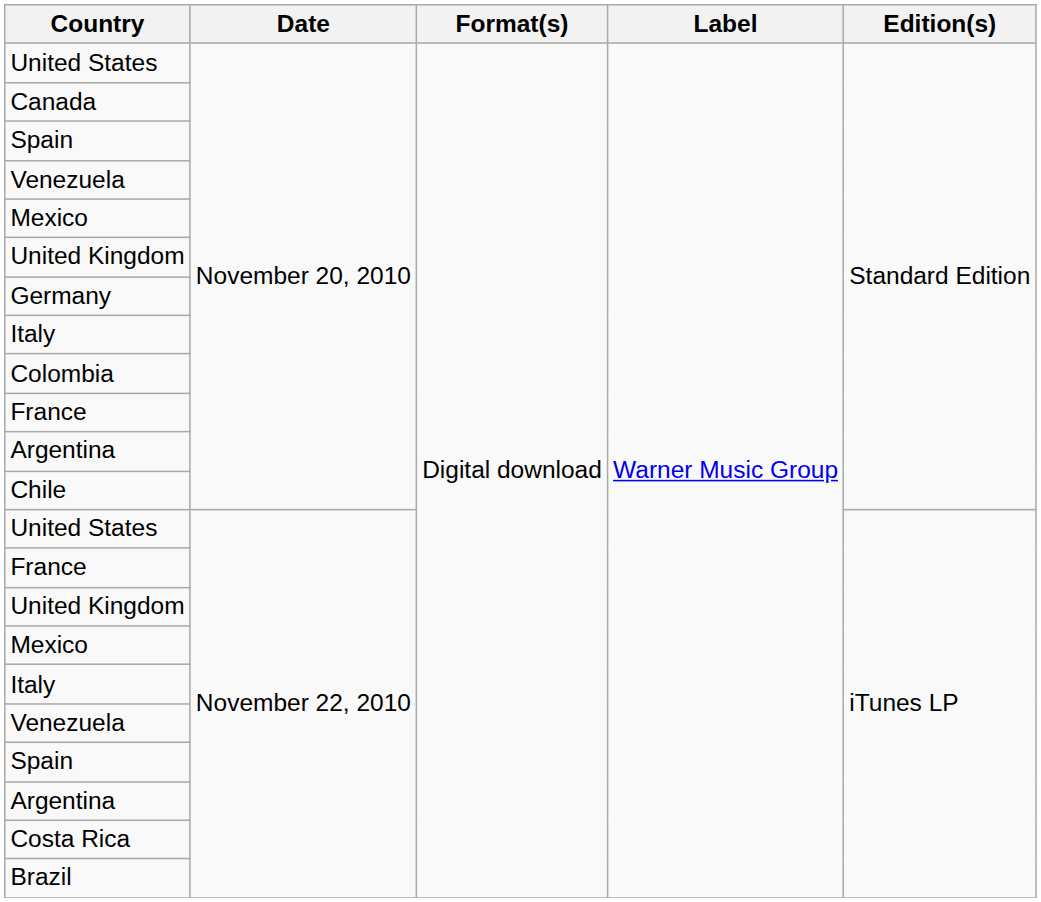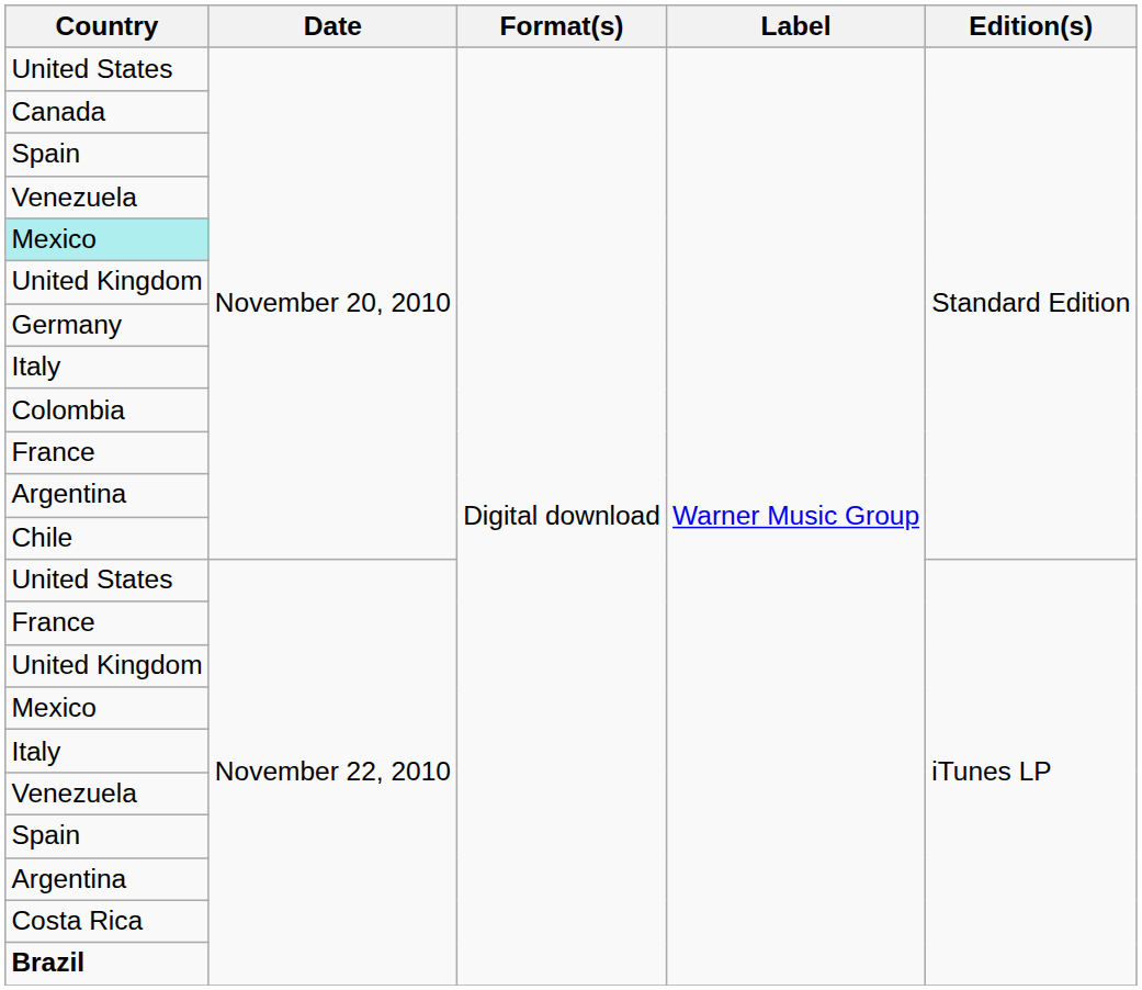Mexico / November 20, 2010 | Country: no background -> paleturquoise background
Brazil | Country: normal -> bold
